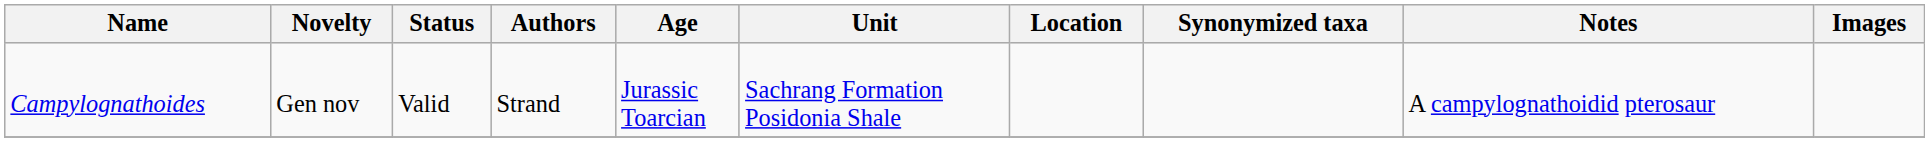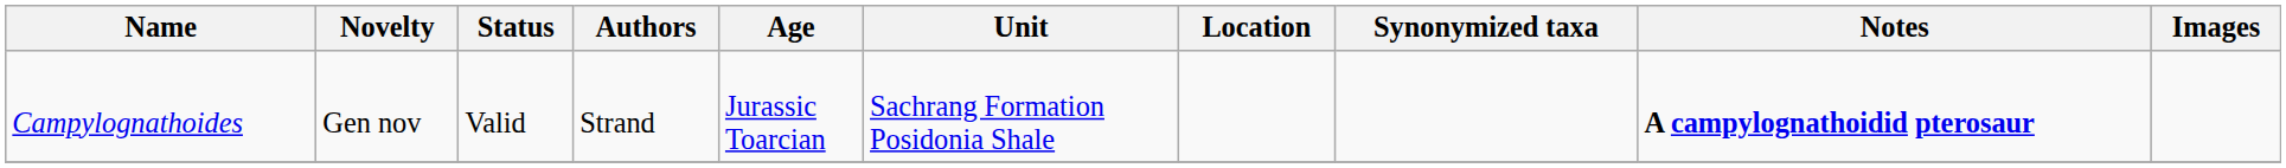Campylognathoides | Notes: normal -> bold
